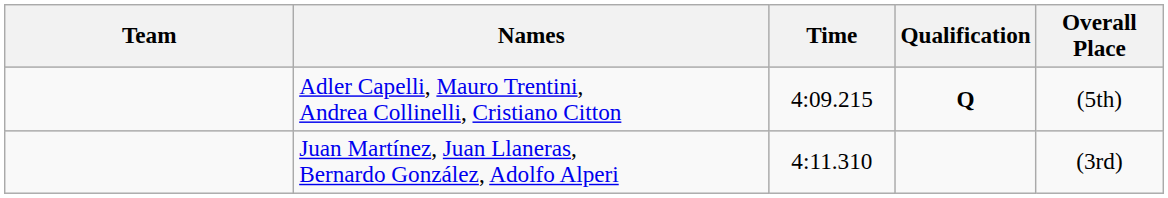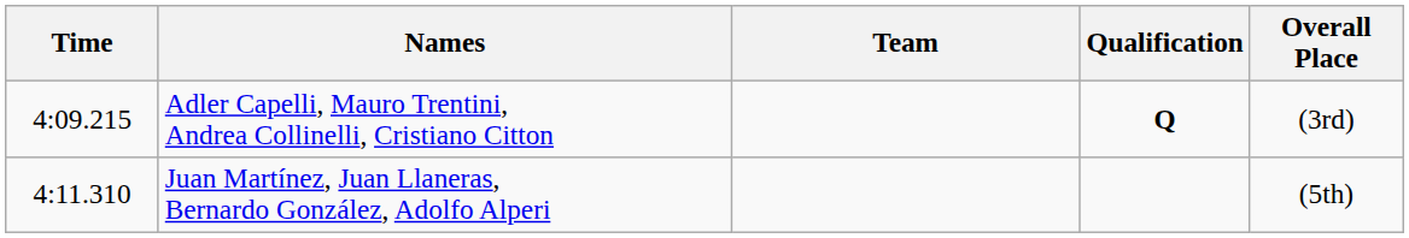columns swapped: Team <-> Time
row 2 | Overall Place: (5th) -> (3rd)
row 3 | Overall Place: (3rd) -> (5th)
